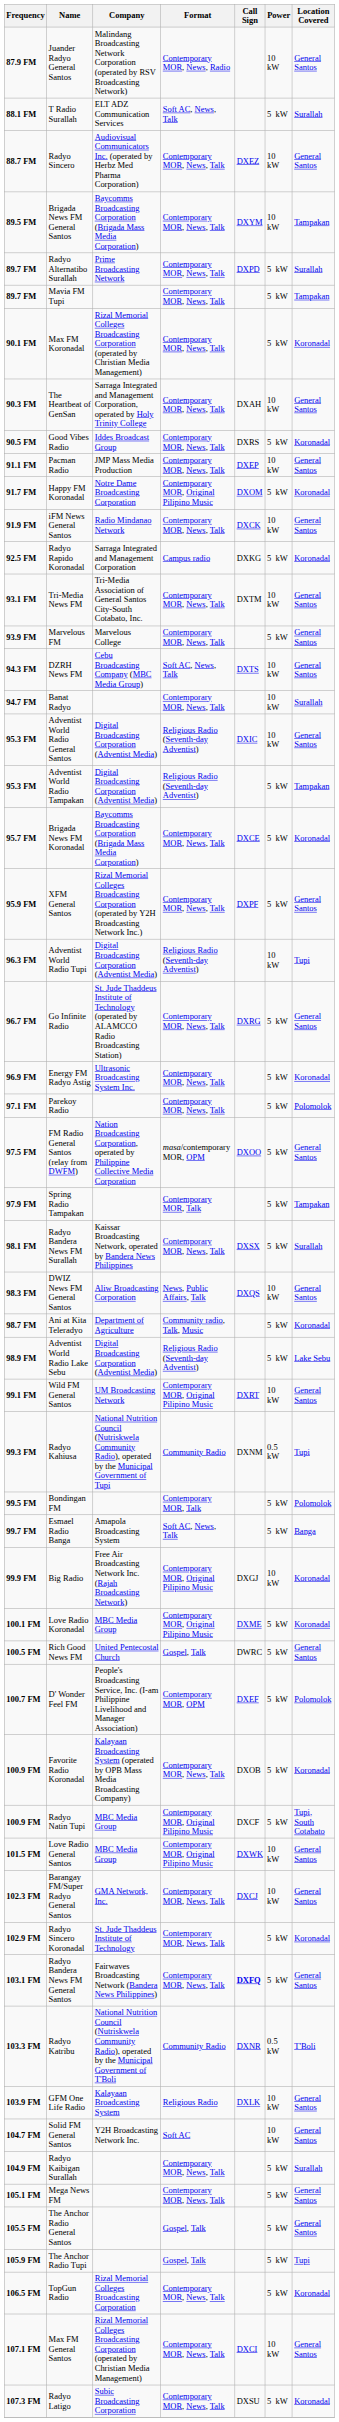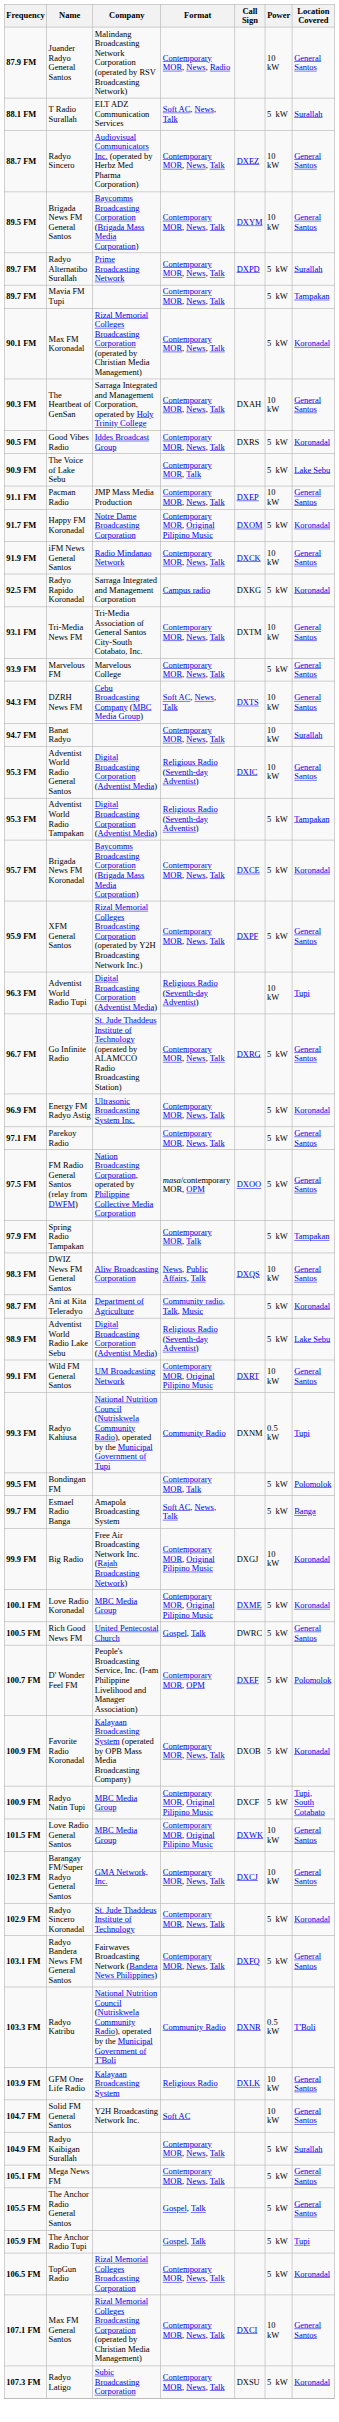Brigada News FM General Santos | Location Covered: Tampakan -> General Santos
+ row: 90.9 FM | The Voice of Lake Sebu | Contemporary MOR, Talk | 5 kW | Lake Sebu
Parekoy Radio | Location Covered: Polomolok -> General Santos
- row: 98.1 FM | Radyo Bandera News FM Surallah | Kaissar Broadcasting Network, operated by Bandera News Philippines | Contemporary MOR, News, Talk | DXSX | 5 kW | Surallah
Radyo Bandera News FM General Santos | Call Sign: bold -> normal
